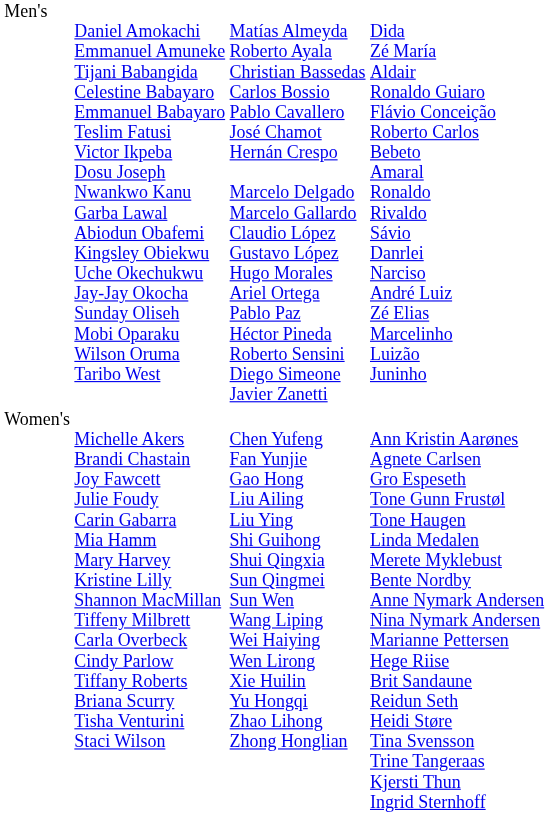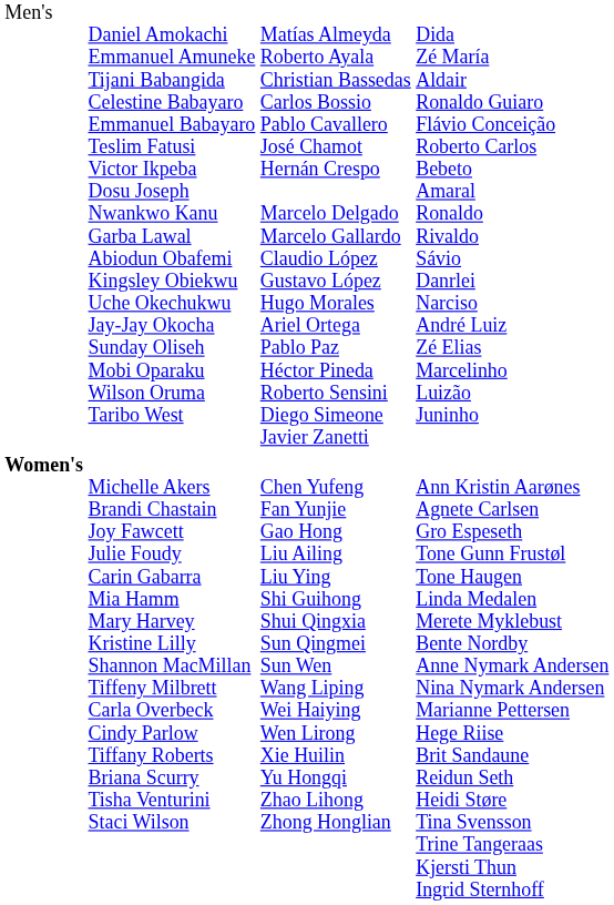Women's | column 1: normal -> bold
